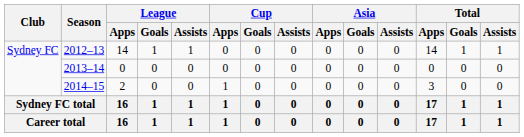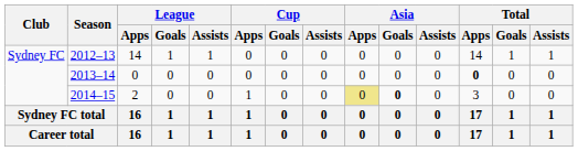2013–14 | Total / Apps: normal -> bold
2014–15 | Asia / Apps: no background -> khaki background
2014–15 | Asia / Goals: normal -> bold
